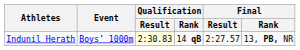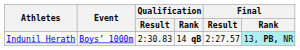Indunil Herath | Qualification / Result: lightyellow background -> no background
Indunil Herath | Final / Rank: no background -> paleturquoise background
